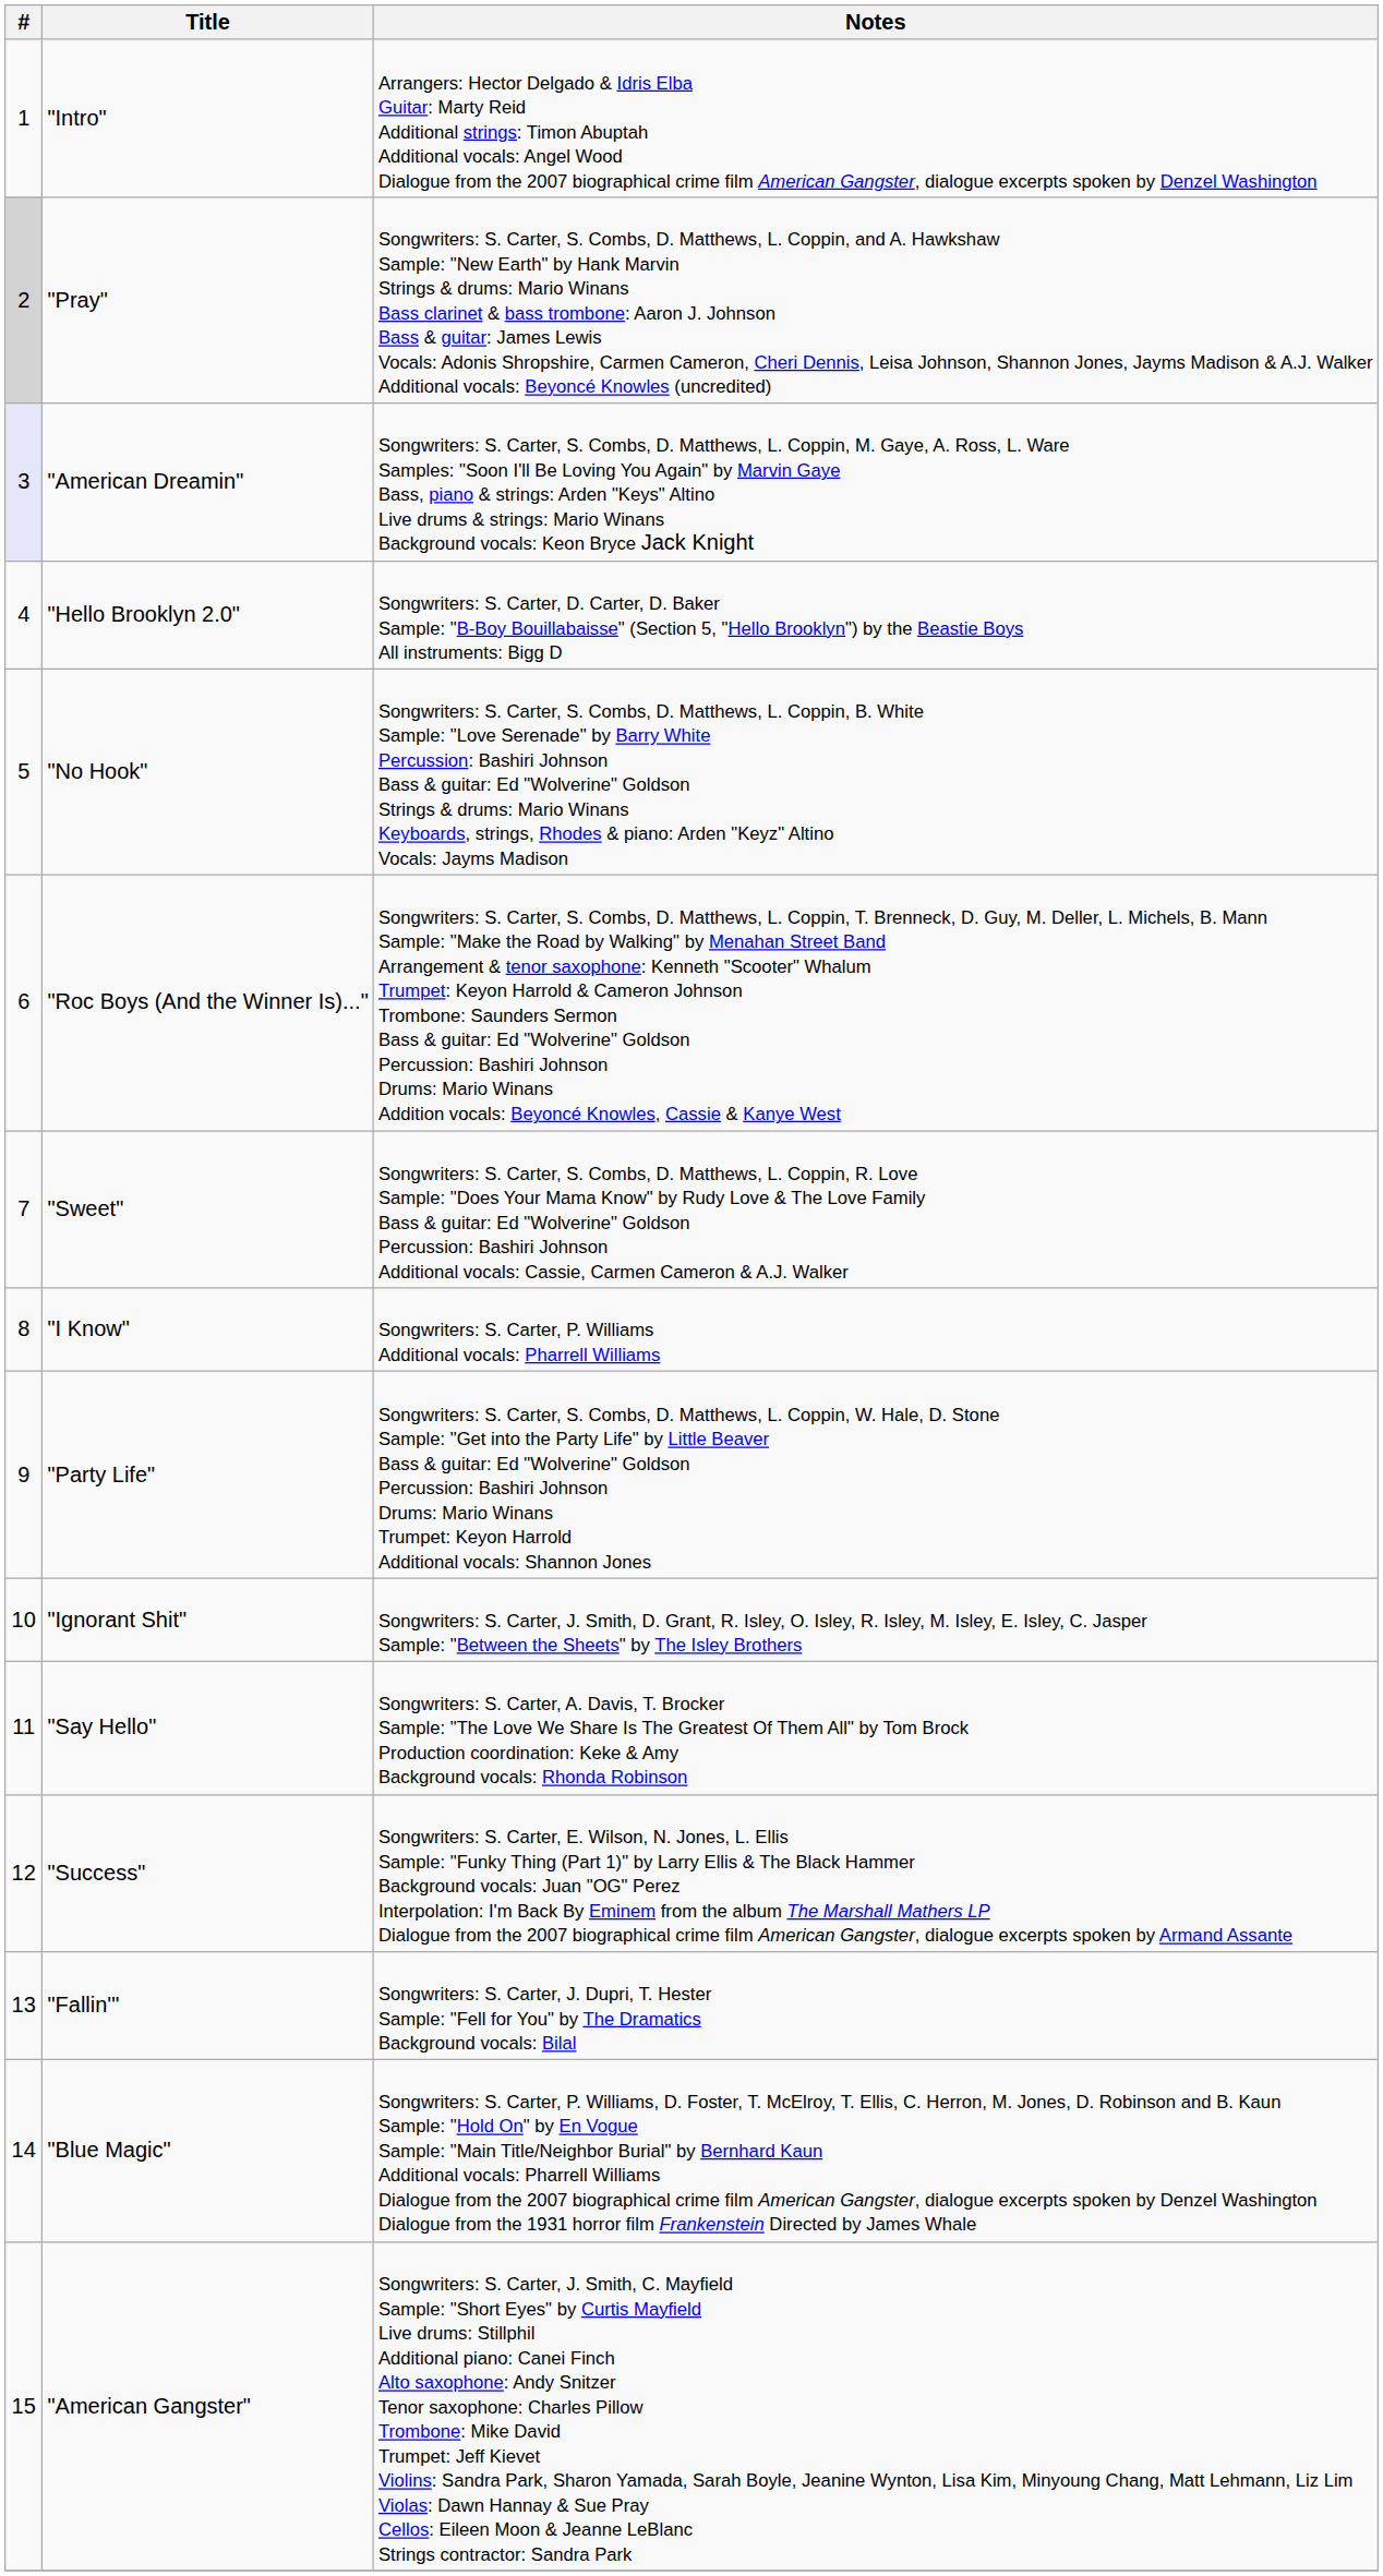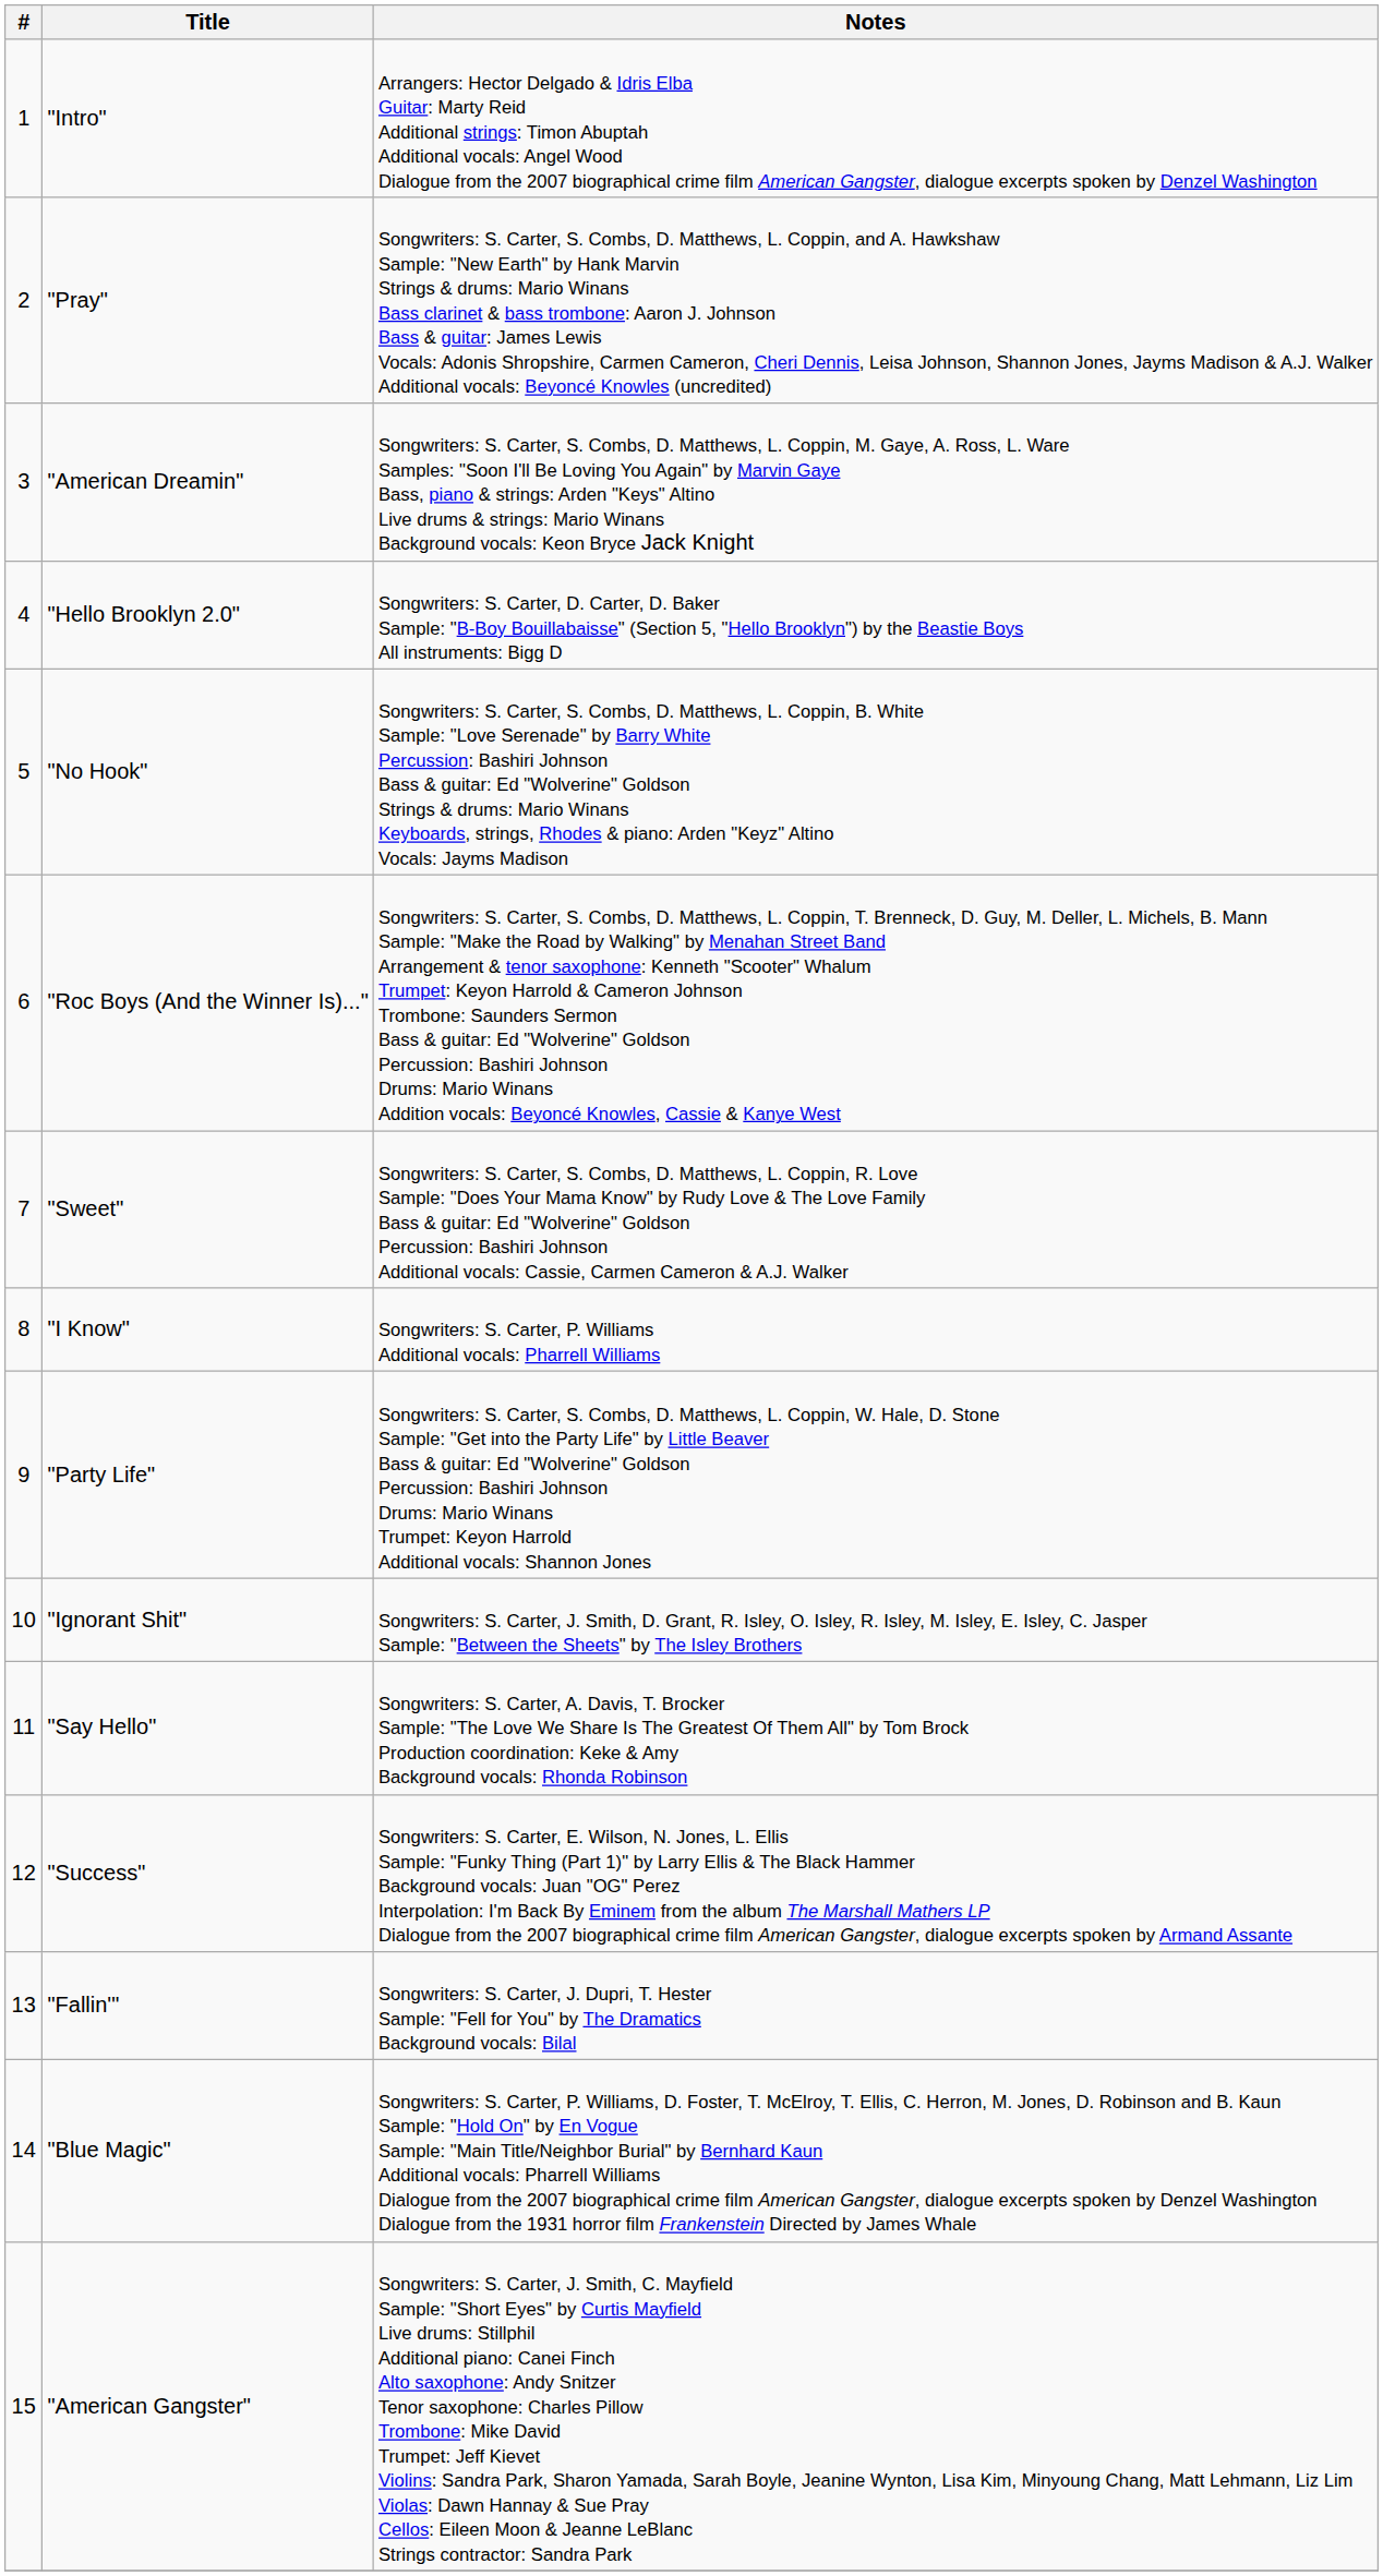"Pray" | #: lightgrey background -> no background
"American Dreamin" | #: lavender background -> no background
